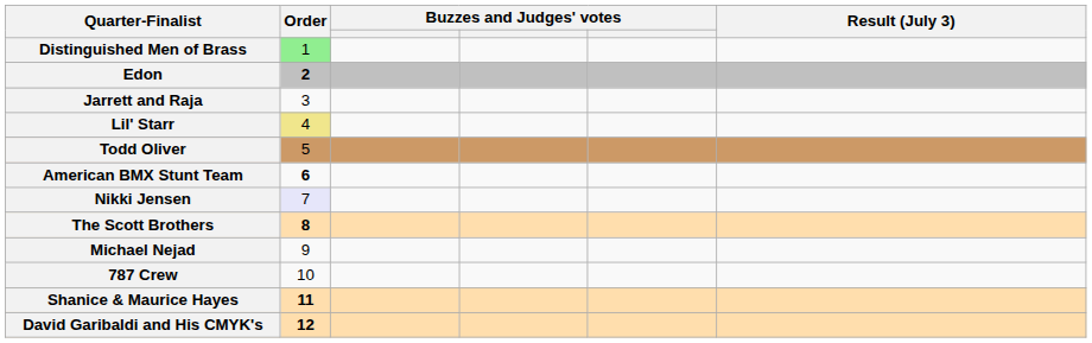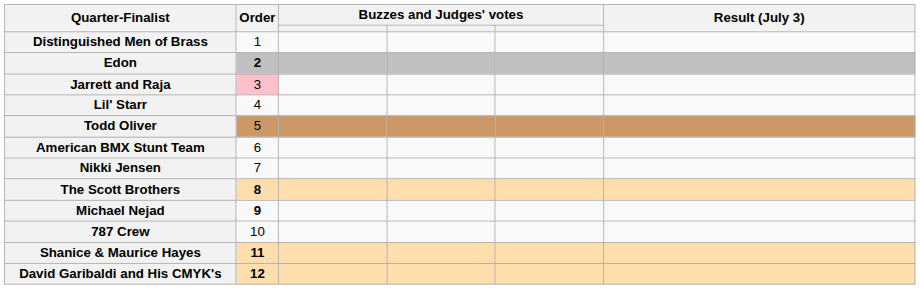Distinguished Men of Brass | Order: lightgreen background -> no background
Jarrett and Raja | Order: no background -> pink background
Lil' Starr | Order: khaki background -> no background
American BMX Stunt Team | Order: bold -> normal
Nikki Jensen | Order: lavender background -> no background
Michael Nejad | Order: normal -> bold
